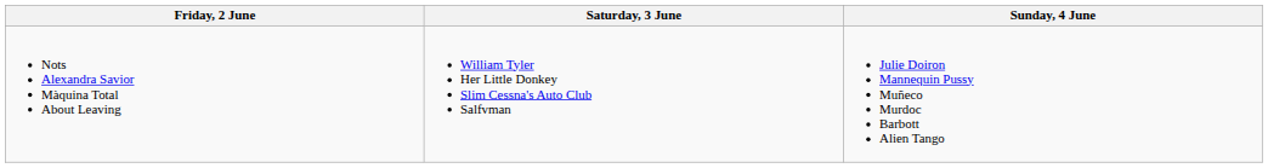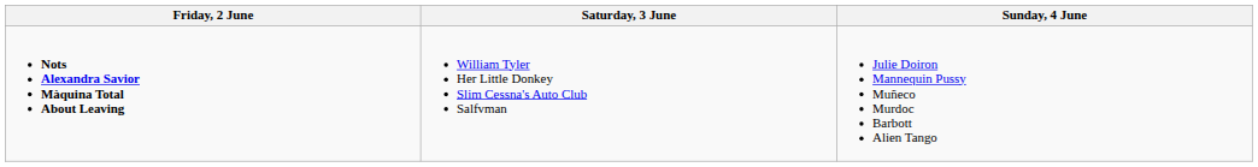row 2 | Friday, 2 June: normal -> bold
